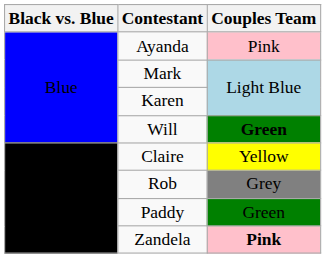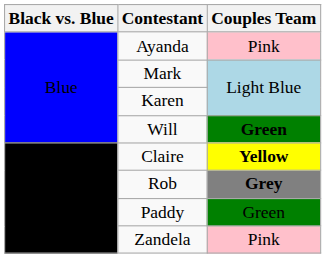Claire | Couples Team: normal -> bold
Rob | Couples Team: normal -> bold
Zandela | Couples Team: bold -> normal
